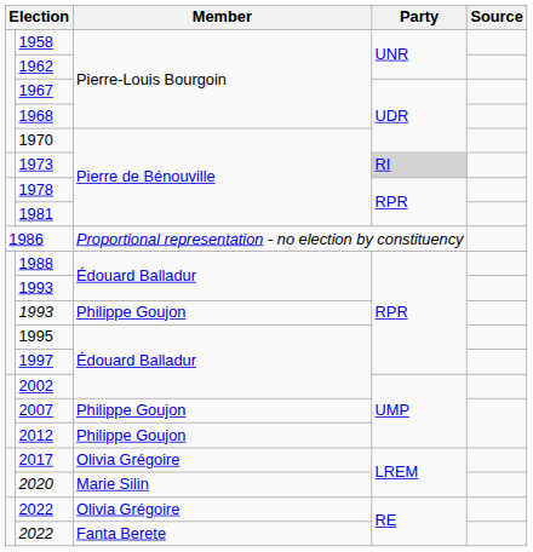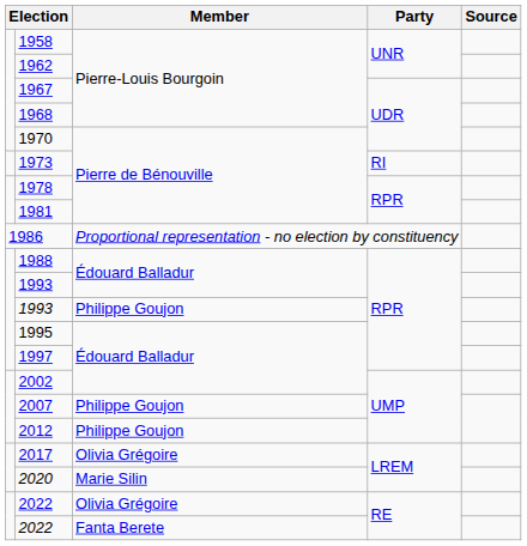1973 | Party: lightgrey background -> no background
